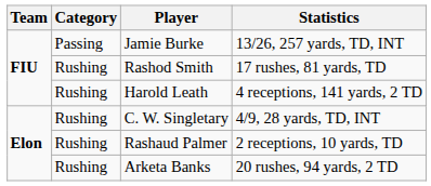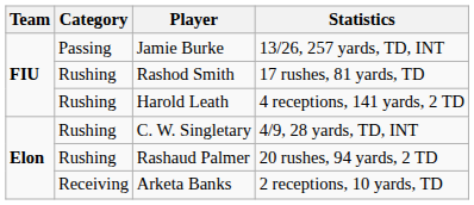Rashaud Palmer | Statistics: 2 receptions, 10 yards, TD -> 20 rushes, 94 yards, 2 TD
Arketa Banks | Category: Rushing -> Receiving
Arketa Banks | Statistics: 20 rushes, 94 yards, 2 TD -> 2 receptions, 10 yards, TD
